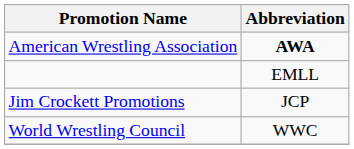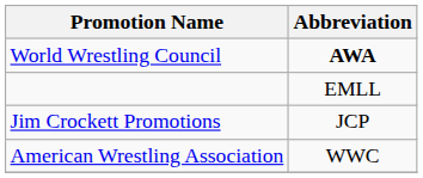row 2 | Promotion Name: American Wrestling Association -> World Wrestling Council
row 5 | Promotion Name: World Wrestling Council -> American Wrestling Association
